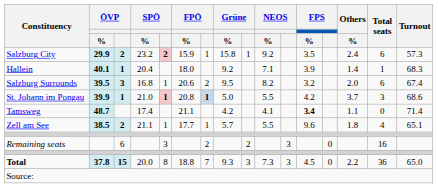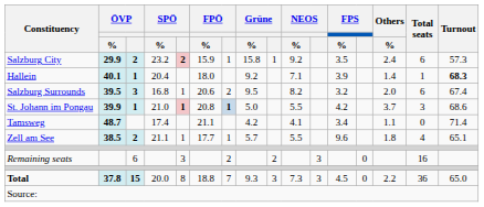Hallein | Turnout: normal -> bold
Tamsweg | FPS / %: bold -> normal
